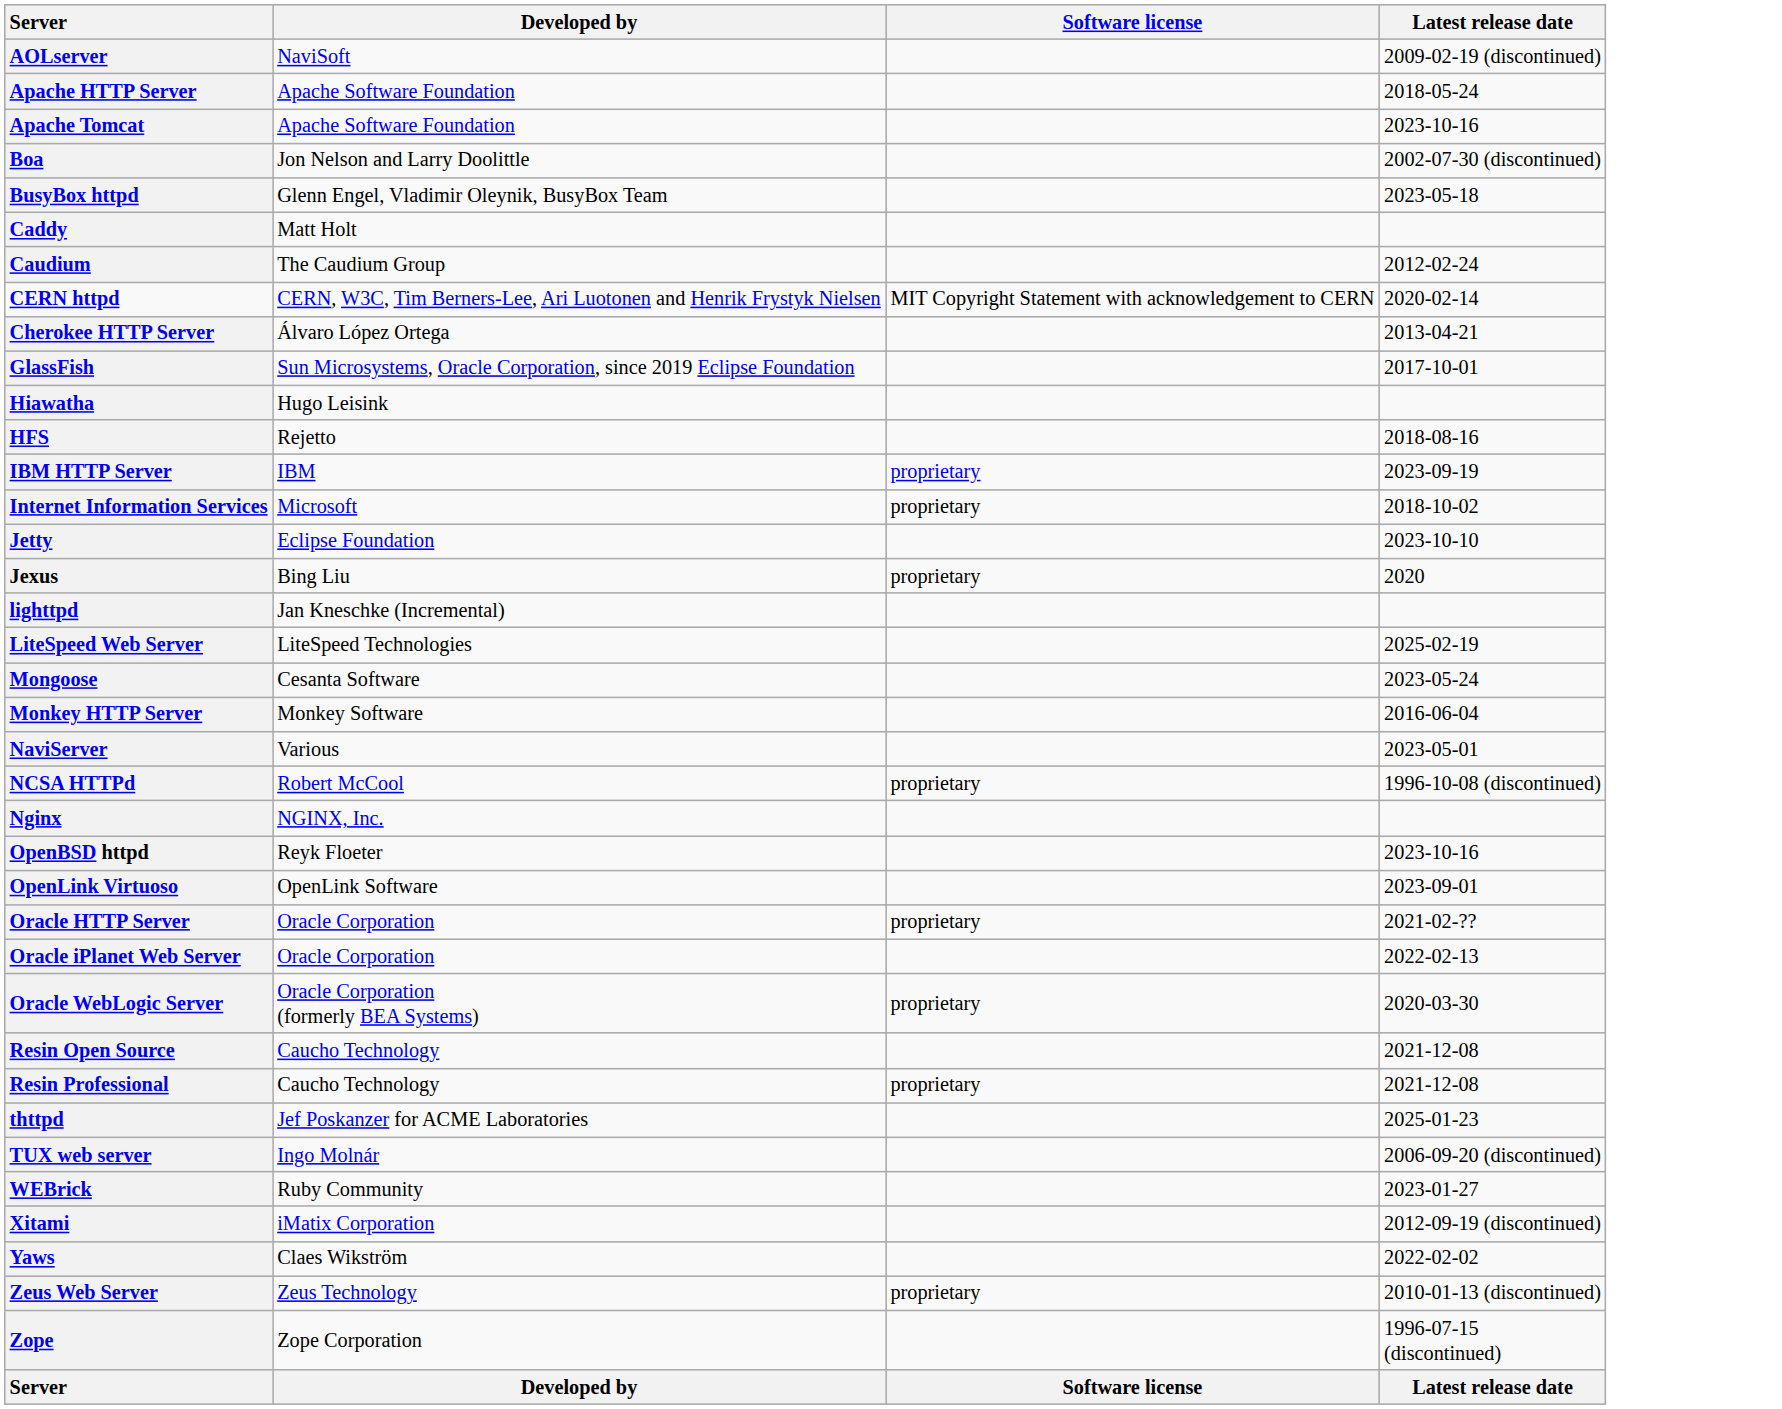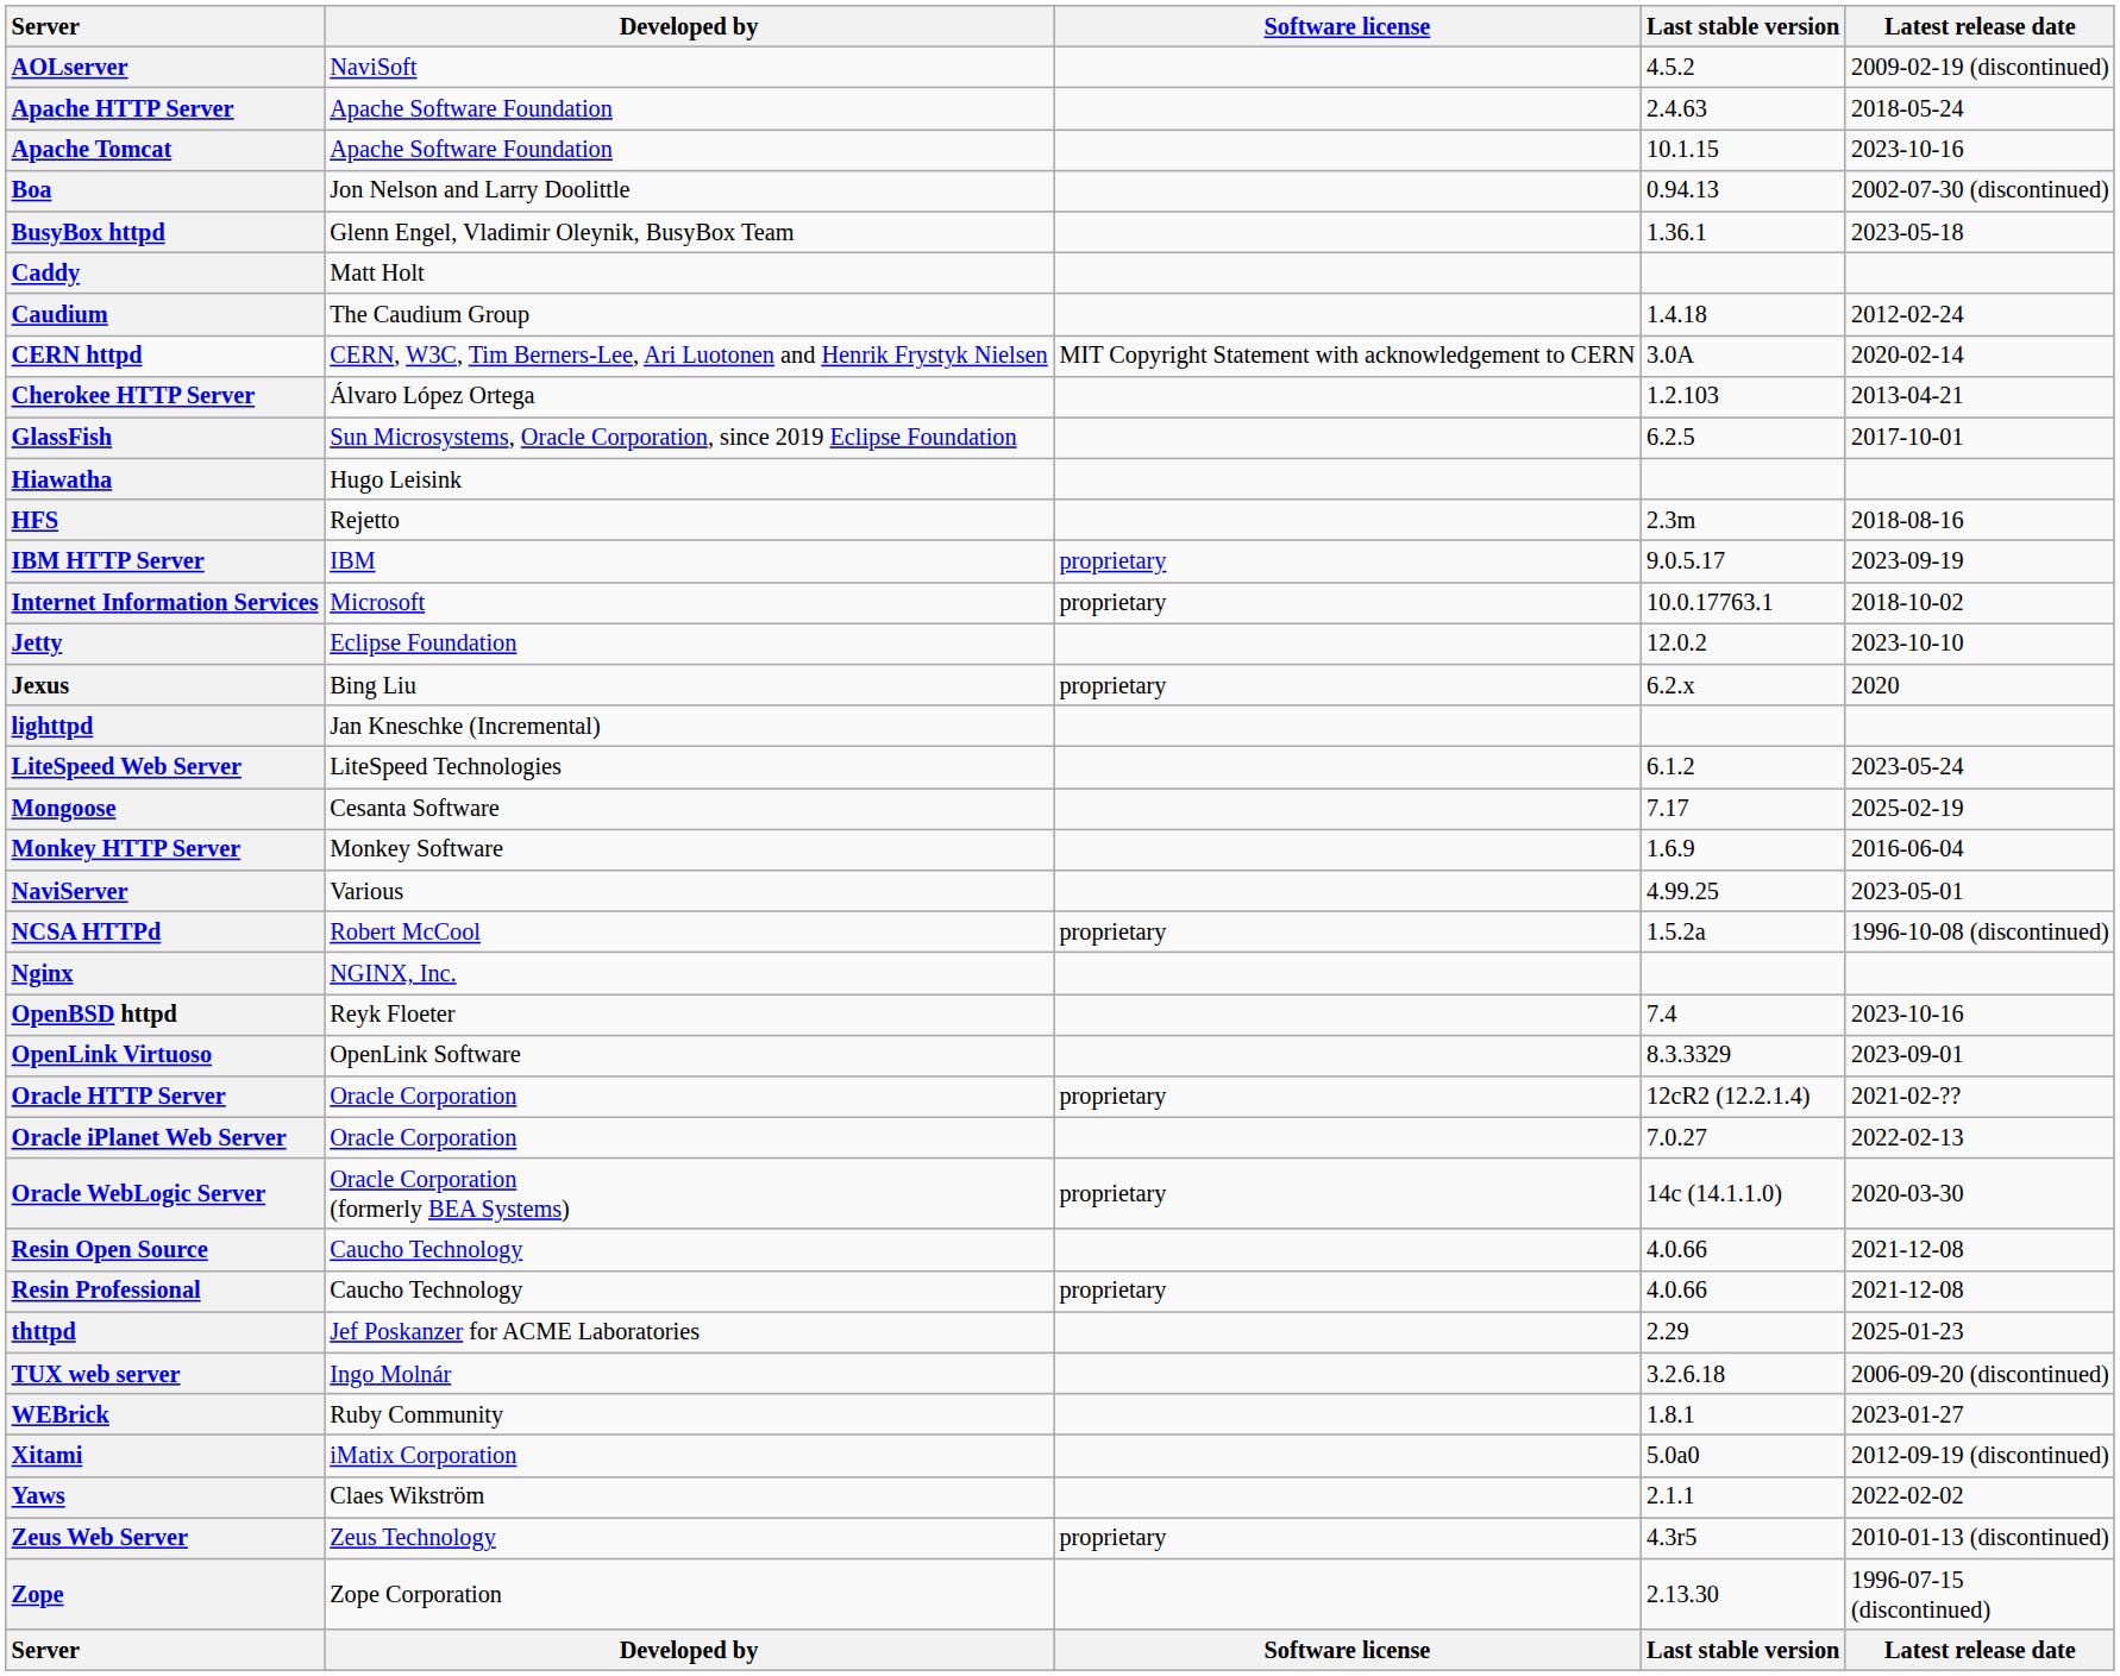+ column: Last stable version | 4.5.2 | 2.4.63 | 10.1.15 | 0.94.13 | 1.36.1 | 1.4.18 | 3.0A | 1.2.103 | 6.2.5 | 2.3m | 9.0.5.17 | 10.0.17763.1 | 12.0.2 | 6.2.x | 6.1.2 | 7.17 | 1.6.9 | 4.99.25 | 1.5.2a | 7.4 | 8.3.3329 | 12cR2 (12.2.1.4) | 7.0.27 | 14c (14.1.1.0) | 4.0.66 | 4.0.66 | 2.29 | 3.2.6.18 | 1.8.1 | 5.0a0 | 2.1.1 | 4.3r5 | 2.13.30 | Last stable version
LiteSpeed Web Server | Latest release date: 2025-02-19 -> 2023-05-24
Mongoose | Latest release date: 2023-05-24 -> 2025-02-19
